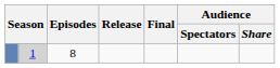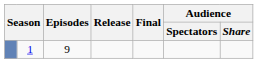row 3 | column 2: lightgrey background -> no background
row 3 | Episodes: 8 -> 9
